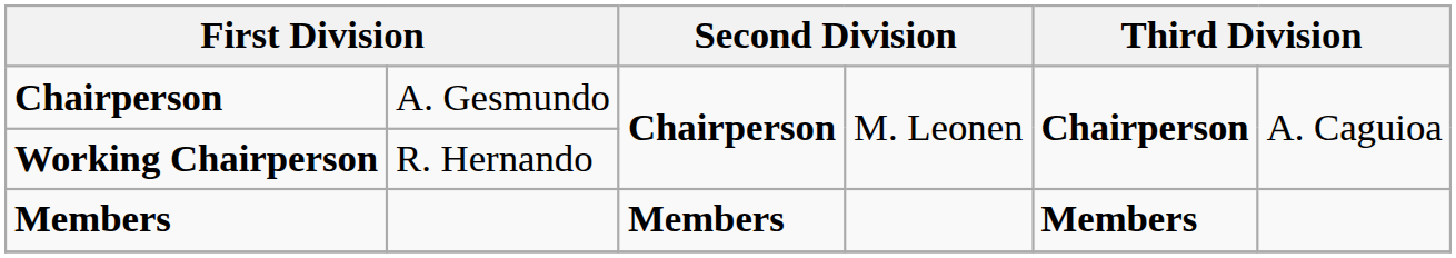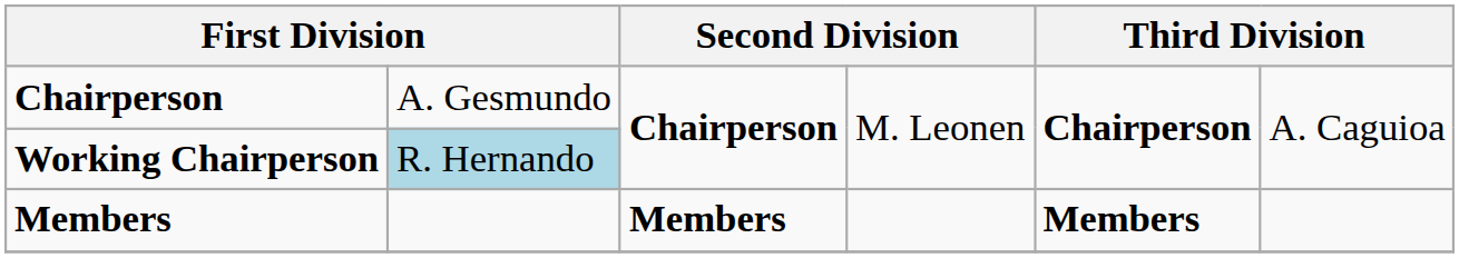Working Chairperson | column 2: no background -> lightblue background
